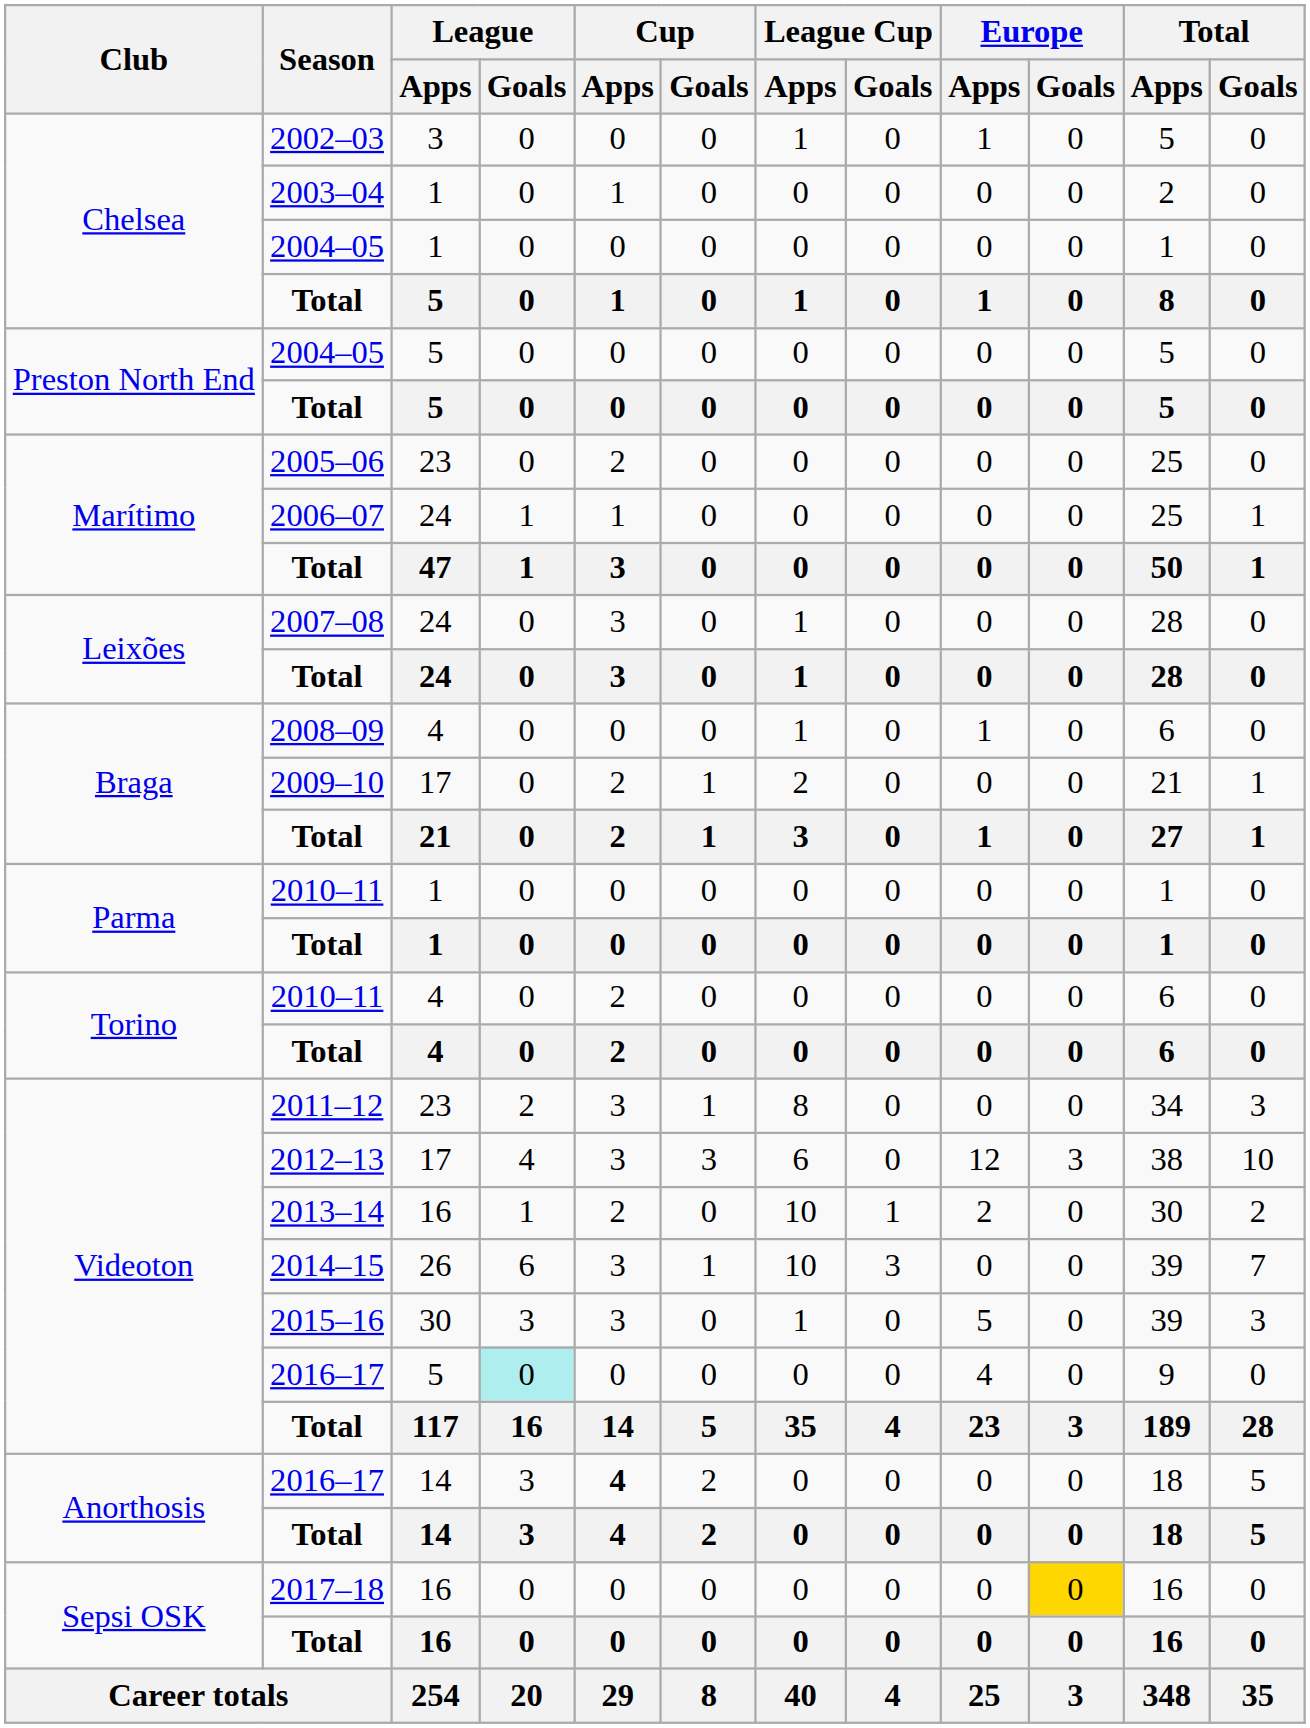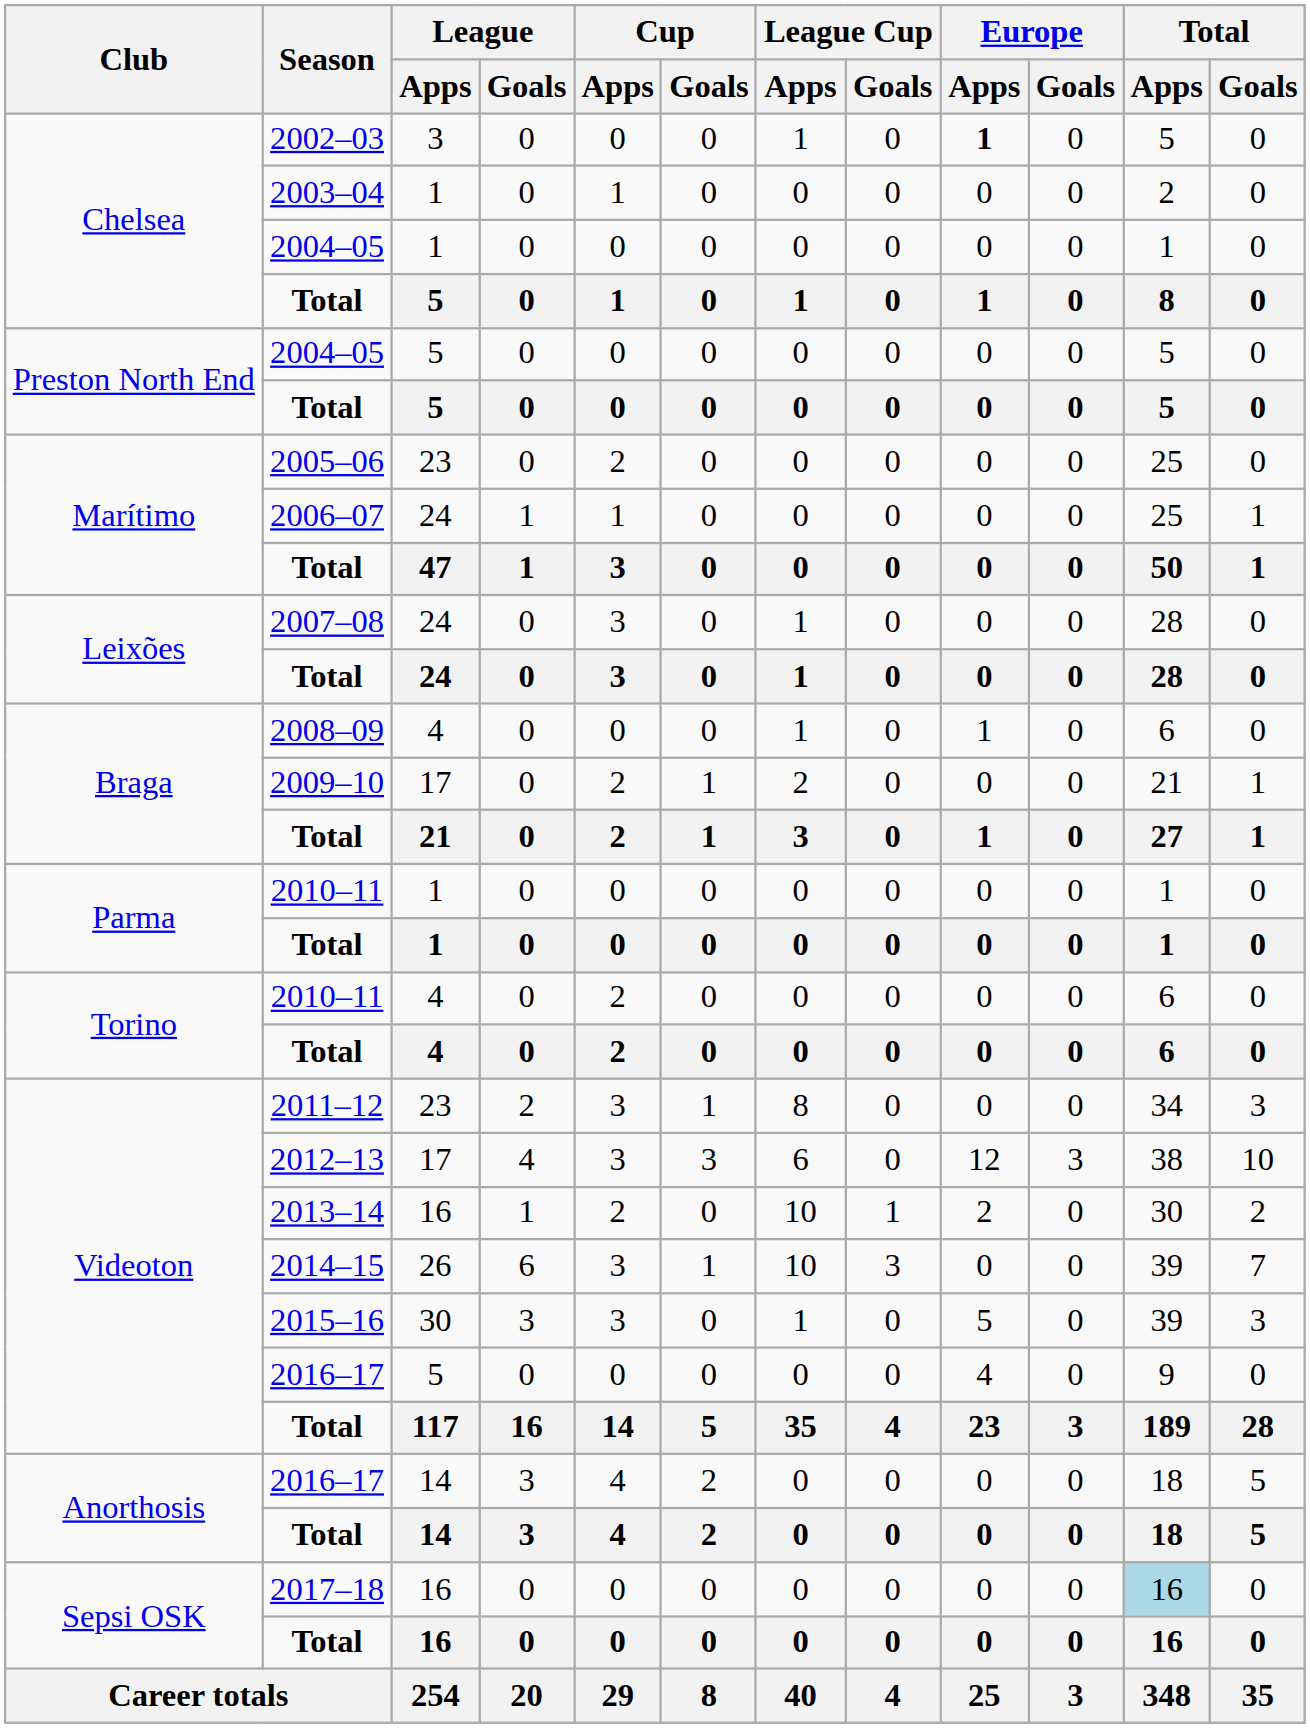2002–03 | Europe / Apps: normal -> bold
Videoton / 2016–17 | League / Goals: paleturquoise background -> no background
Anorthosis / 2016–17 | Cup / Apps: bold -> normal
2017–18 | Europe / Goals: gold background -> no background
2017–18 | Total / Apps: no background -> lightblue background
